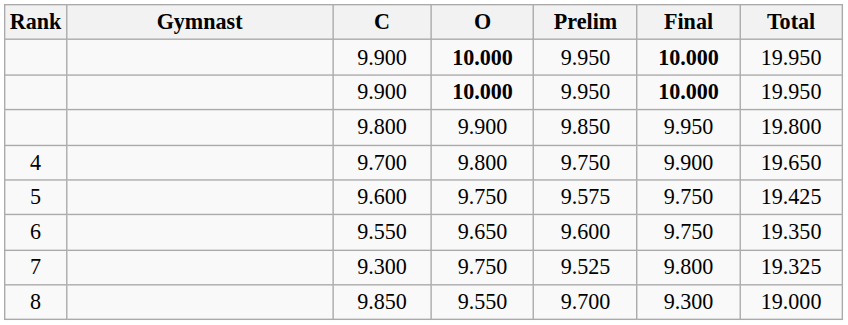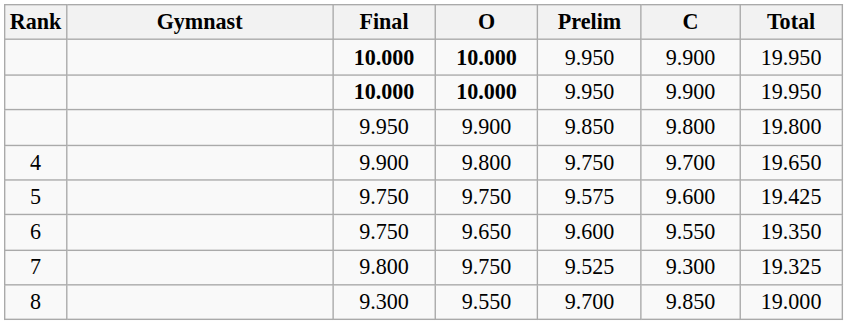columns swapped: C <-> Final
